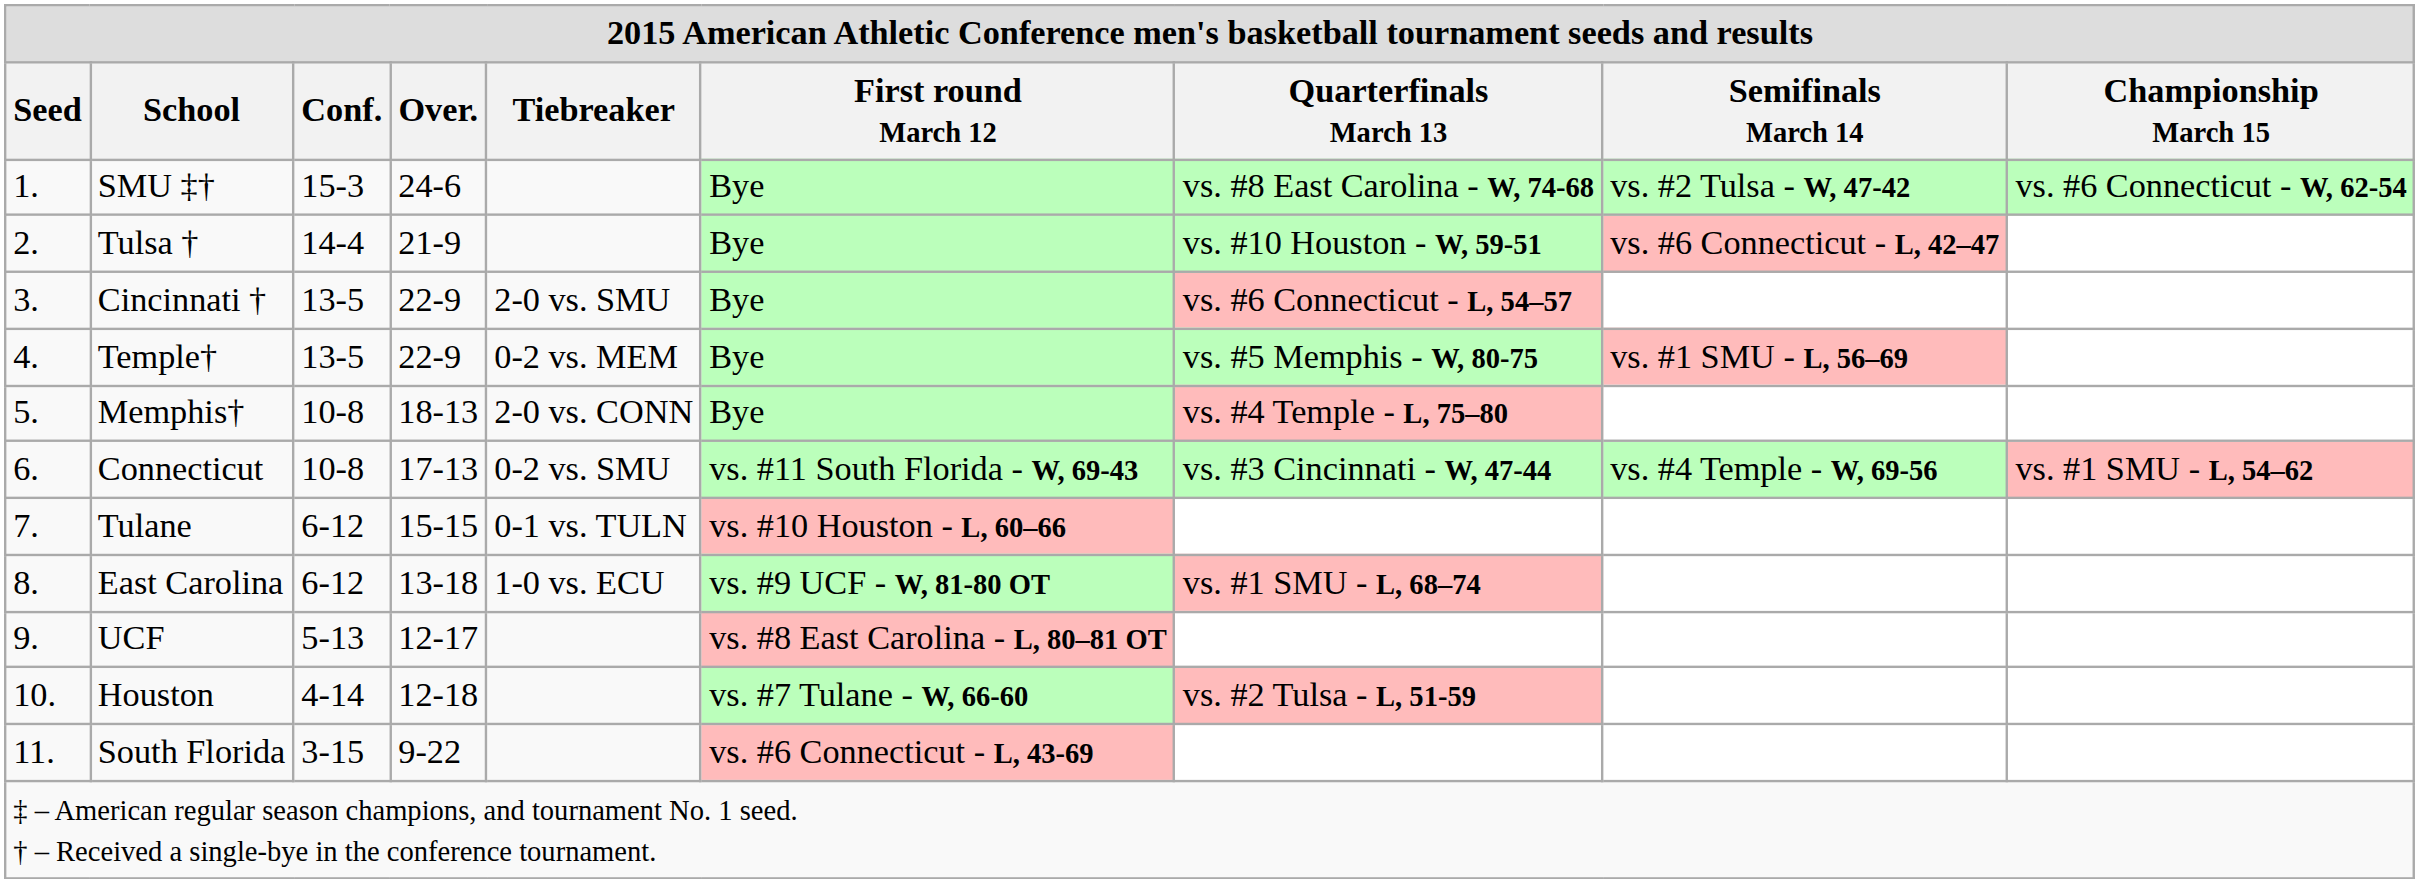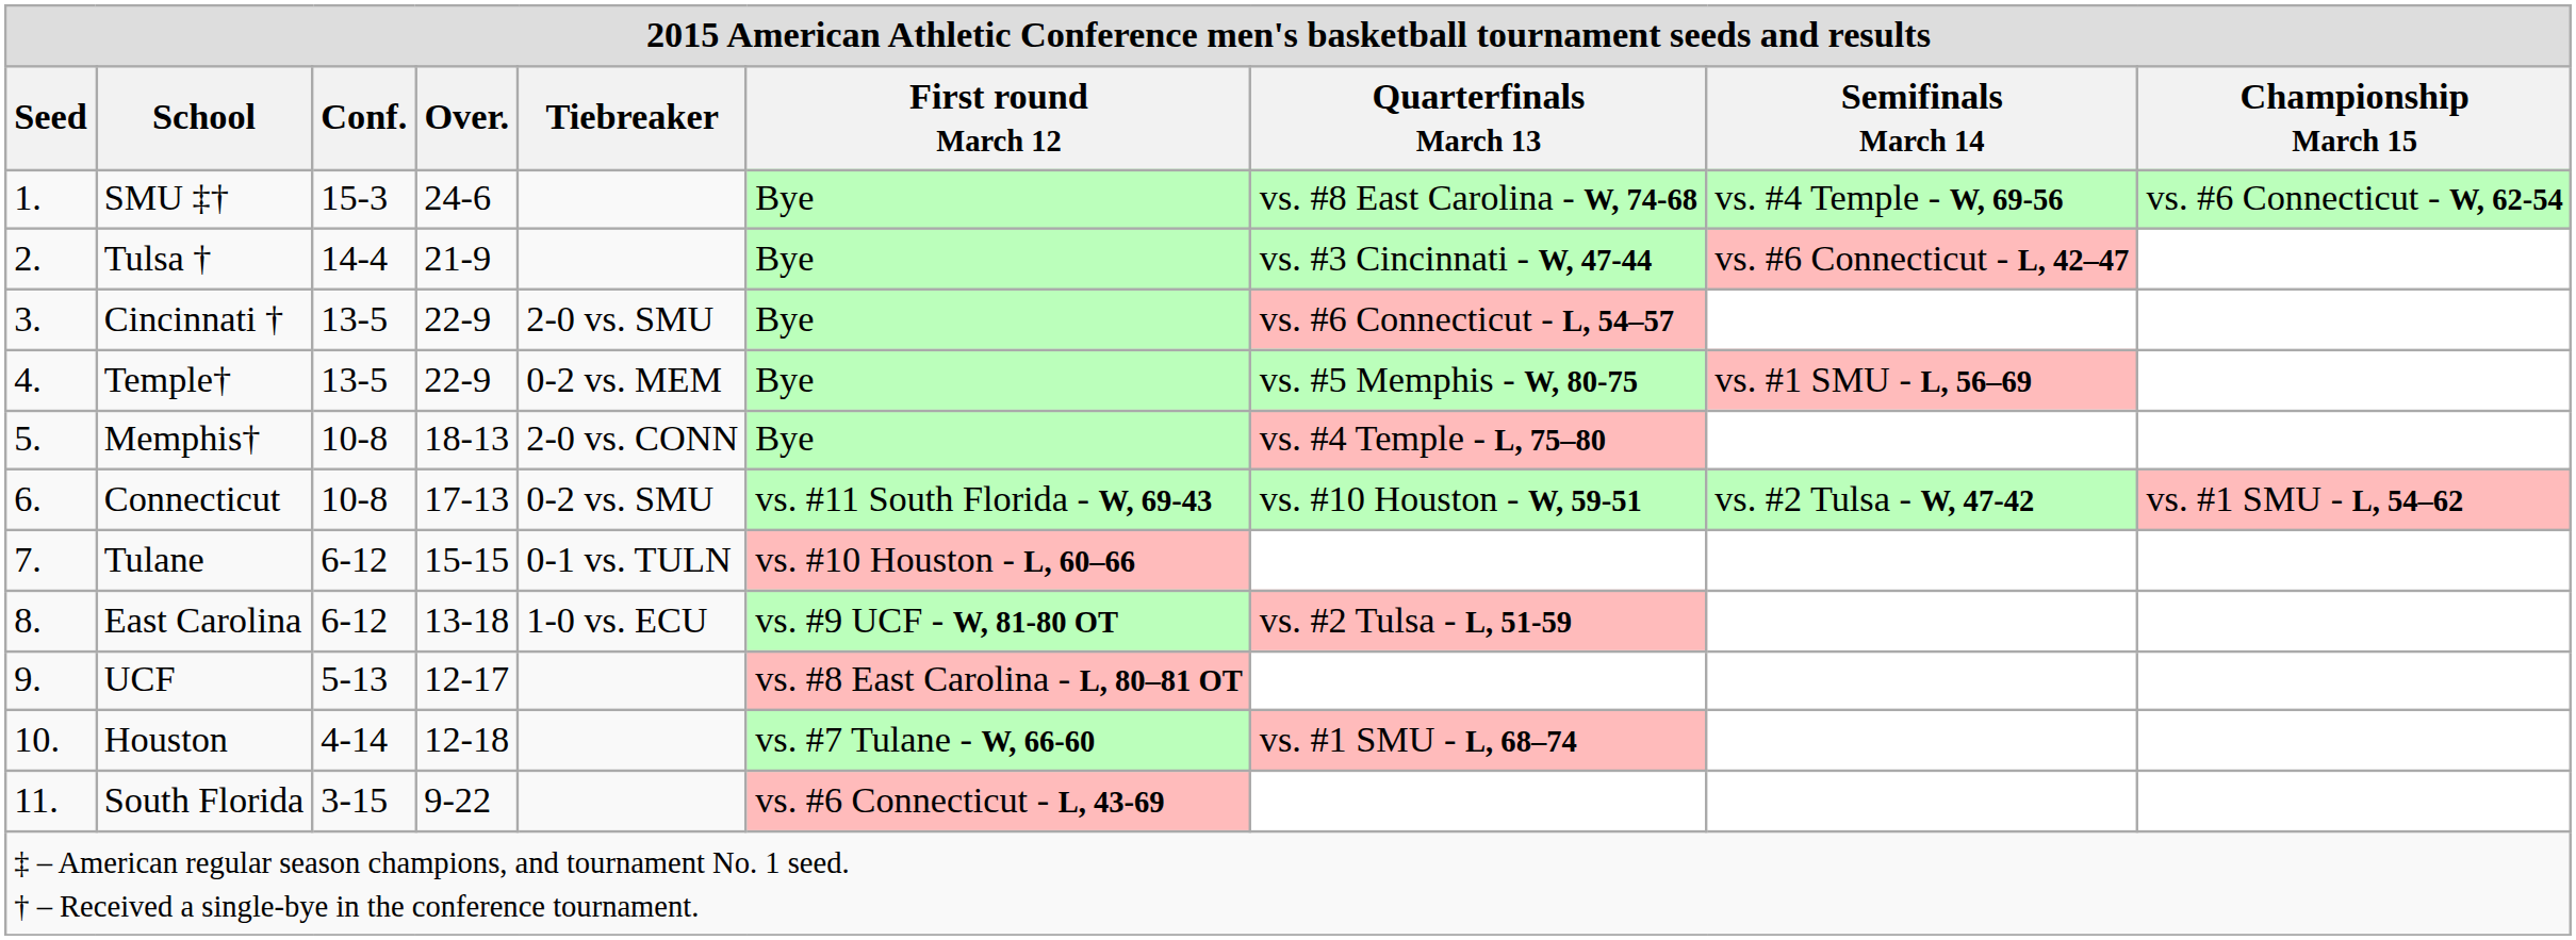SMU ‡† | Semifinals March 14: vs. #2 Tulsa - W, 47-42 -> vs. #4 Temple - W, 69-56
Tulsa † | Quarterfinals March 13: vs. #10 Houston - W, 59-51 -> vs. #3 Cincinnati - W, 47-44
Connecticut | Quarterfinals March 13: vs. #3 Cincinnati - W, 47-44 -> vs. #10 Houston - W, 59-51
Connecticut | Semifinals March 14: vs. #4 Temple - W, 69-56 -> vs. #2 Tulsa - W, 47-42
East Carolina | Quarterfinals March 13: vs. #1 SMU - L, 68–74 -> vs. #2 Tulsa - L, 51-59
Houston | Quarterfinals March 13: vs. #2 Tulsa - L, 51-59 -> vs. #1 SMU - L, 68–74
